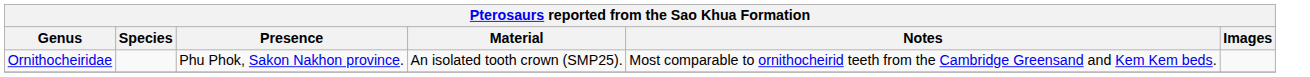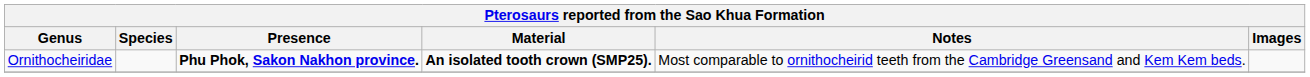Ornithocheiridae | Presence: normal -> bold
Ornithocheiridae | Material: normal -> bold
